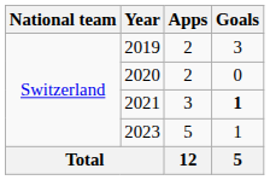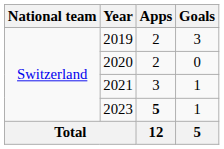2021 | Goals: bold -> normal
2023 | Apps: normal -> bold
